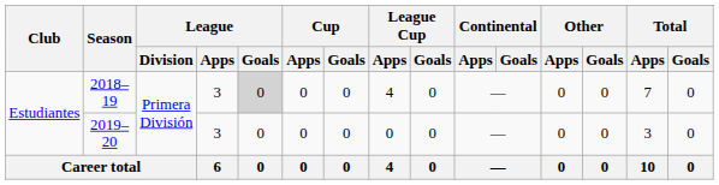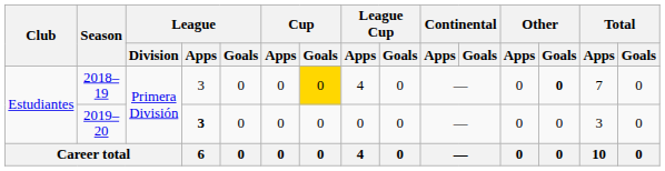2018–19 | League / Goals: lightgrey background -> no background
2018–19 | Cup / Goals: no background -> gold background
2018–19 | Other / Goals: normal -> bold
2019–20 | League / Apps: normal -> bold
